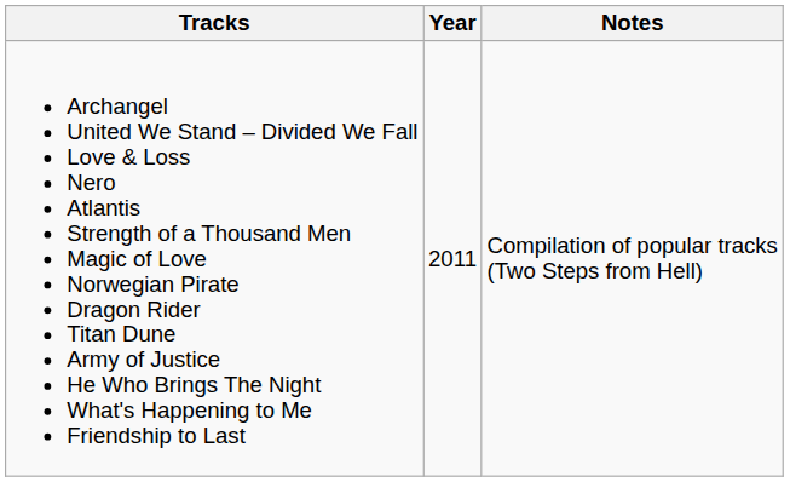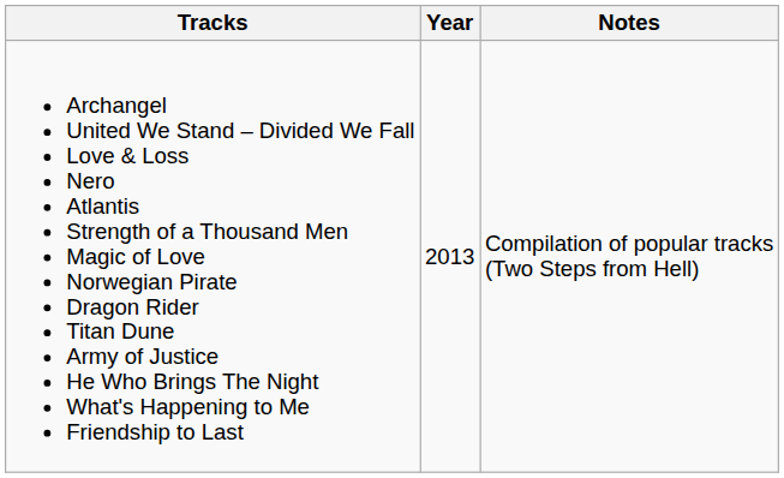row 2 | Year: 2011 -> 2013
